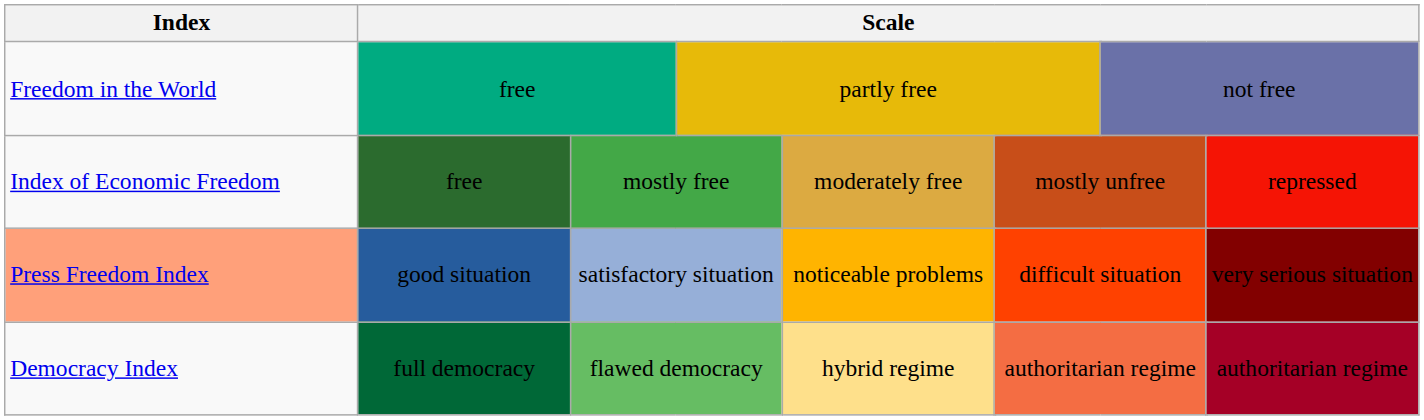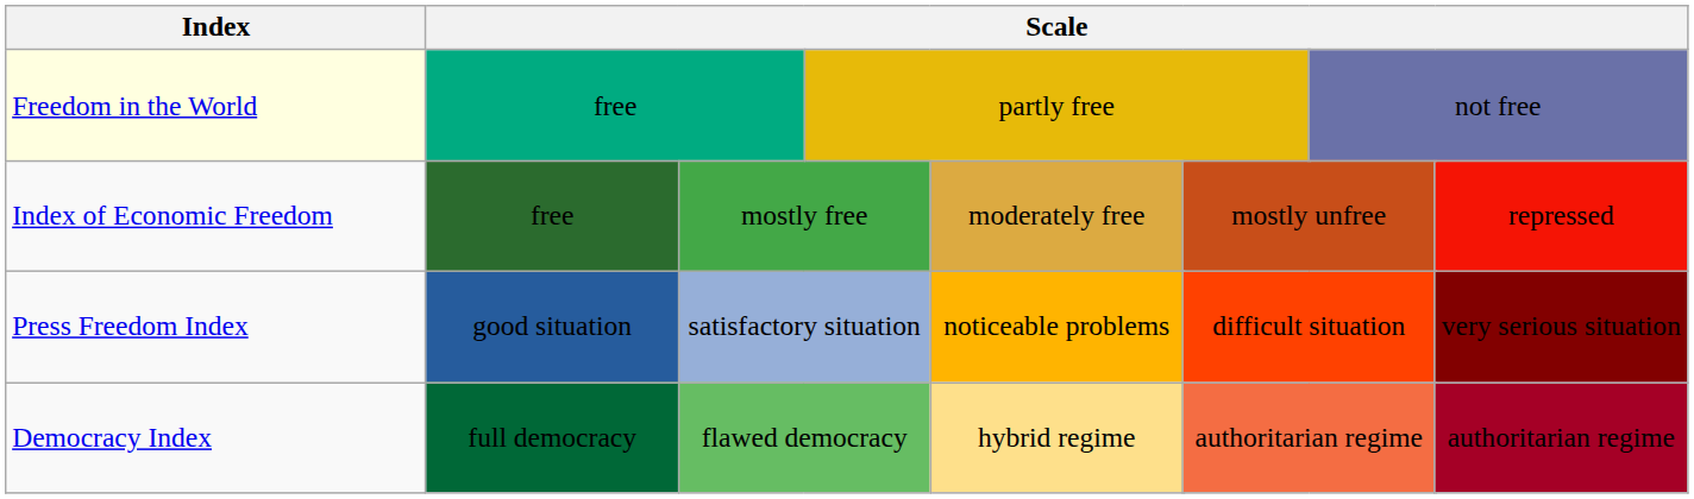Freedom in the World | Index: no background -> lightyellow background
Press Freedom Index | Index: lightsalmon background -> no background
